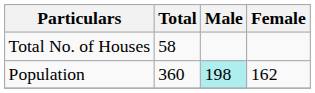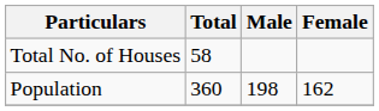Population | Male: paleturquoise background -> no background
